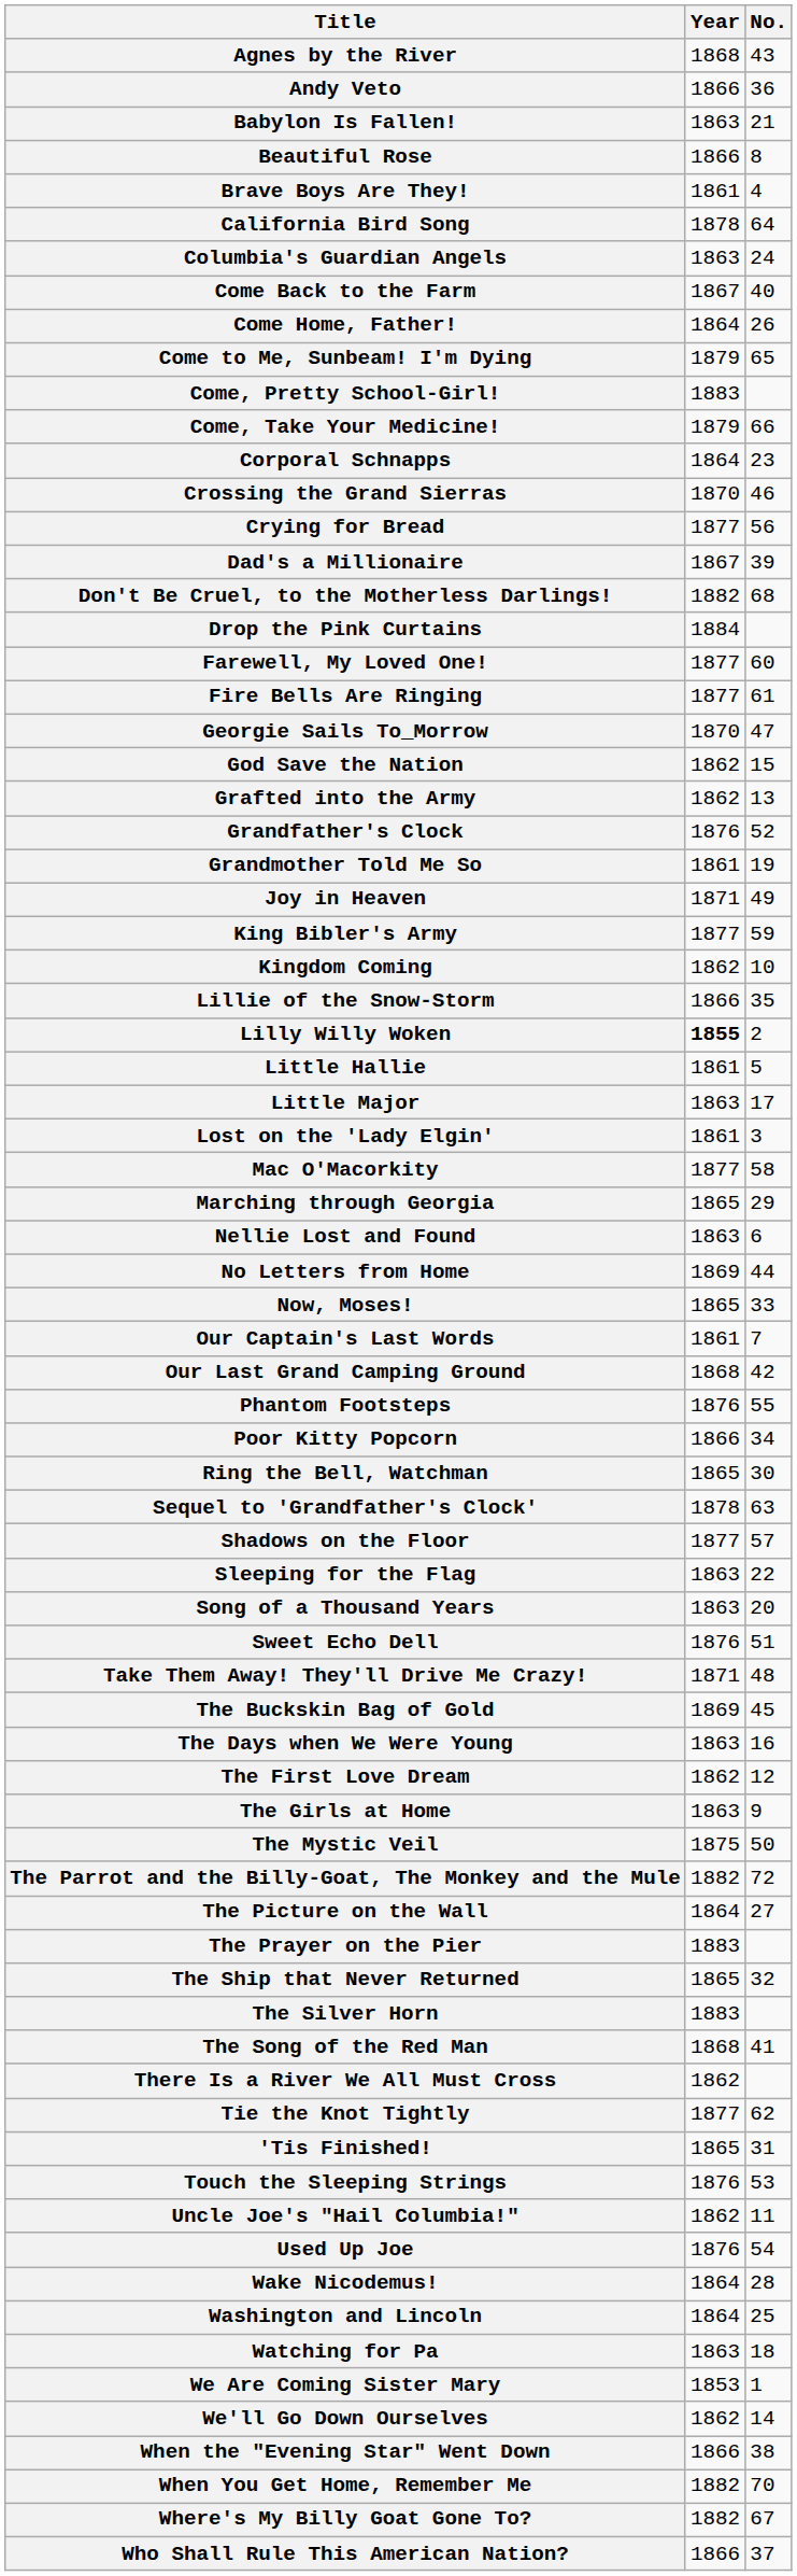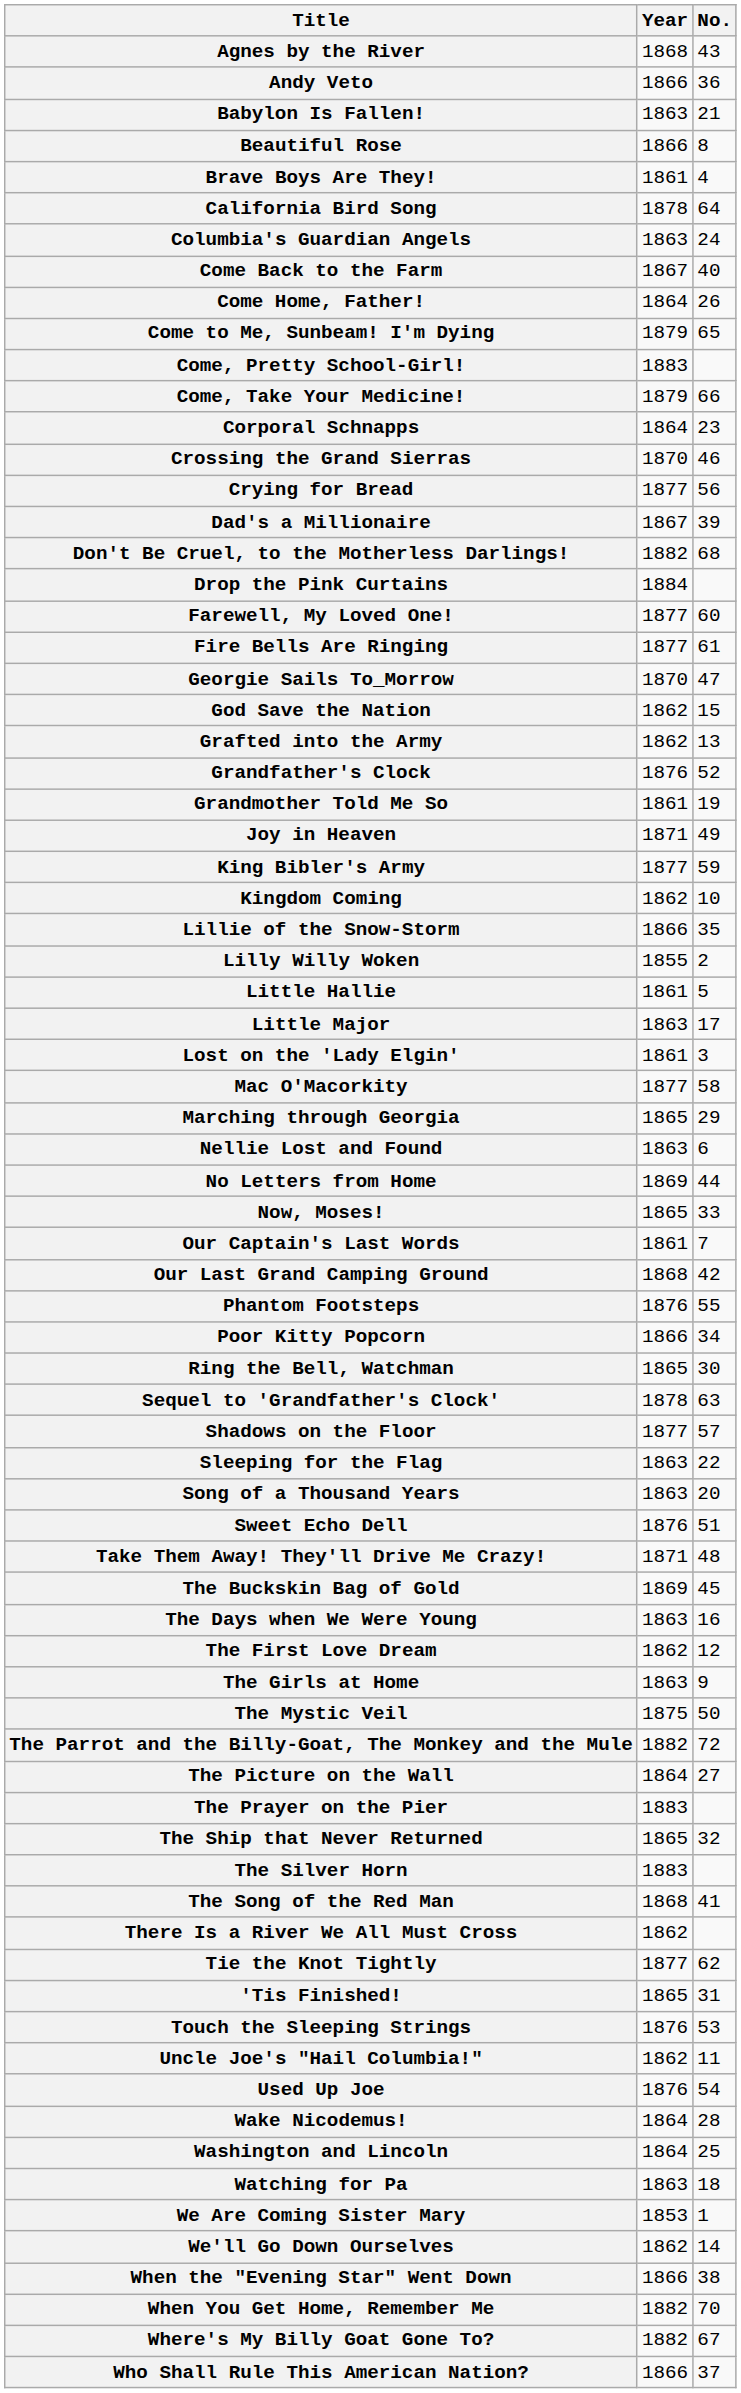Lilly Willy Woken | Year: bold -> normal
